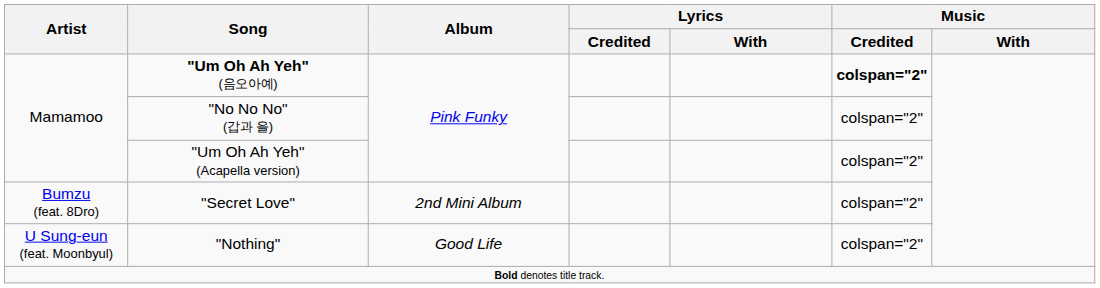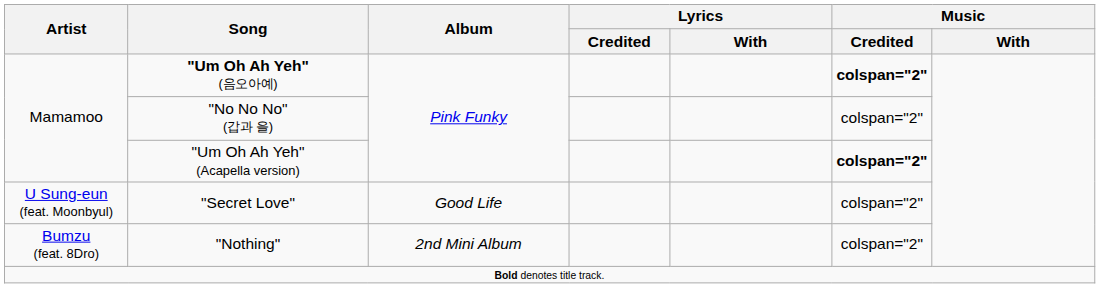"Um Oh Ah Yeh" (Acapella version) | Music / Credited: normal -> bold
"Secret Love" | Artist: Bumzu (feat. 8Dro) -> U Sung-eun (feat. Moonbyul)
"Secret Love" | Album: 2nd Mini Album -> Good Life
"Nothing" | Artist: U Sung-eun (feat. Moonbyul) -> Bumzu (feat. 8Dro)
"Nothing" | Album: Good Life -> 2nd Mini Album
